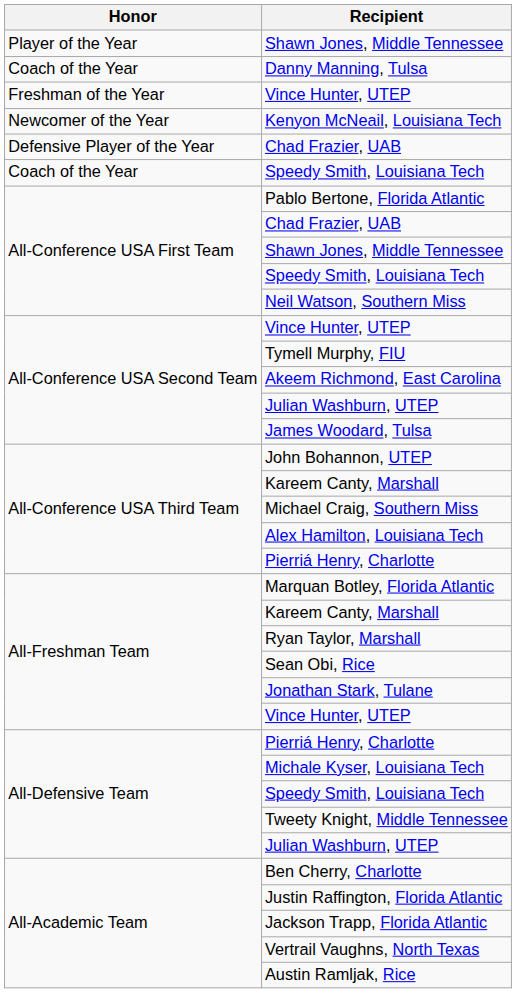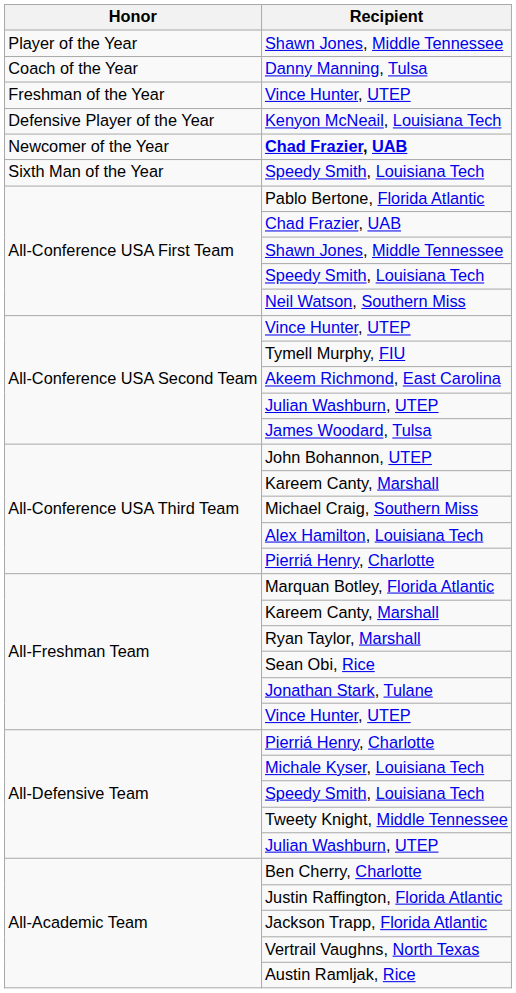row 5 | Honor: Newcomer of the Year -> Defensive Player of the Year
row 6 | Honor: Defensive Player of the Year -> Newcomer of the Year
row 6 | Recipient: normal -> bold
row 7 | Honor: Coach of the Year -> Sixth Man of the Year
